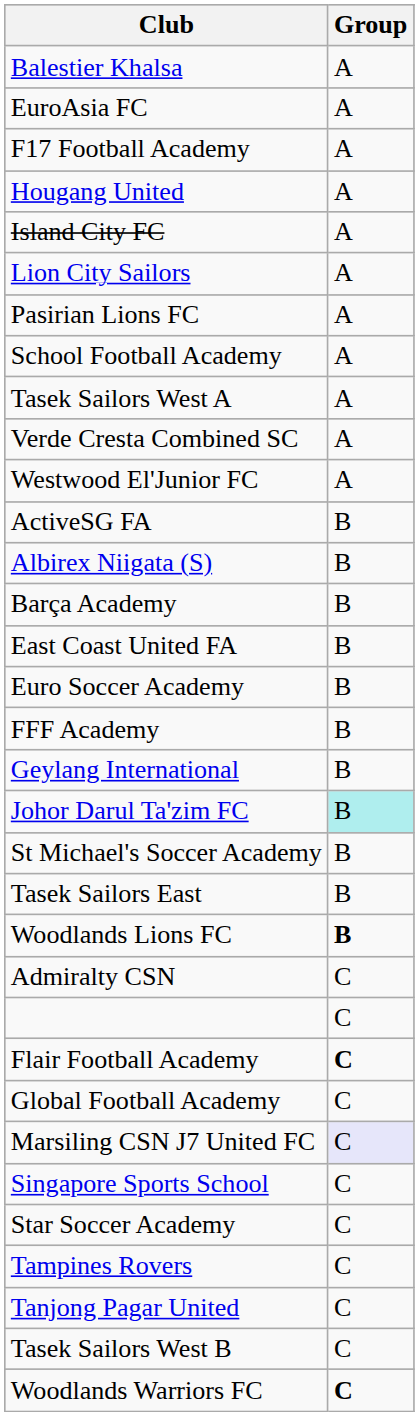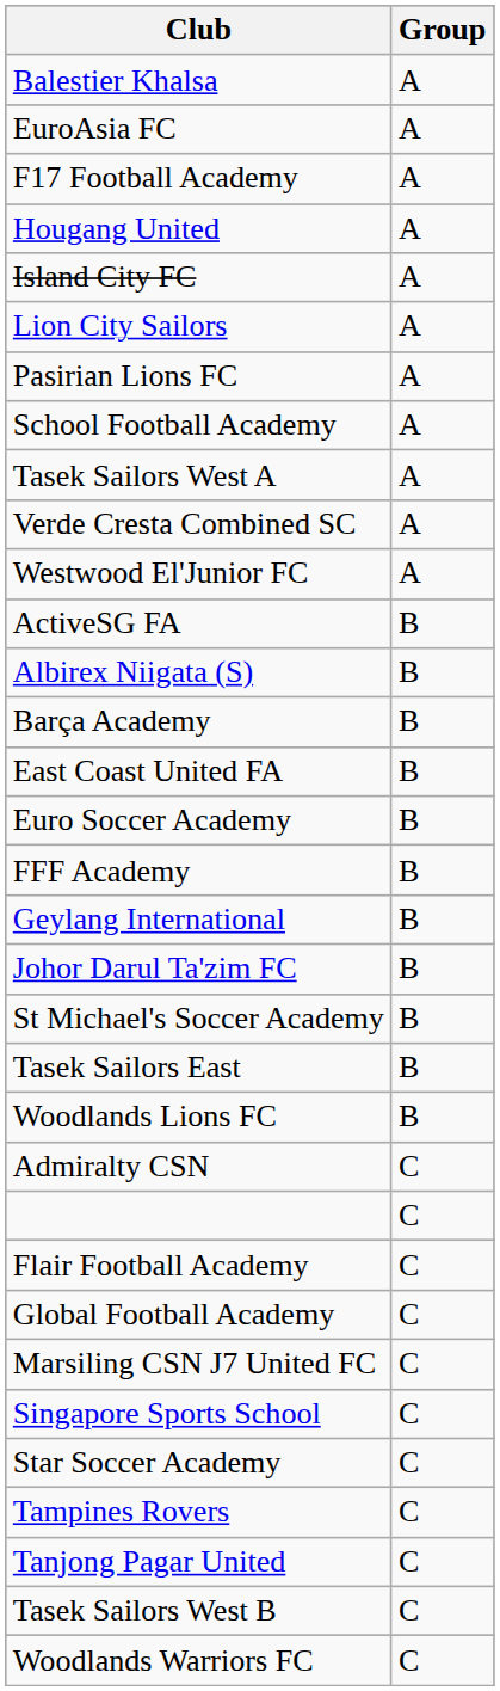Johor Darul Ta'zim FC | Group: paleturquoise background -> no background
Woodlands Lions FC | Group: bold -> normal
Flair Football Academy | Group: bold -> normal
Marsiling CSN J7 United FC | Group: lavender background -> no background
Woodlands Warriors FC | Group: bold -> normal
